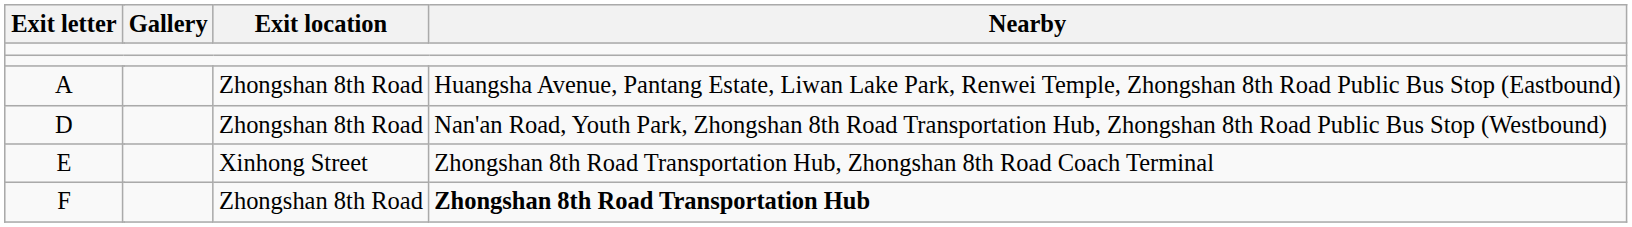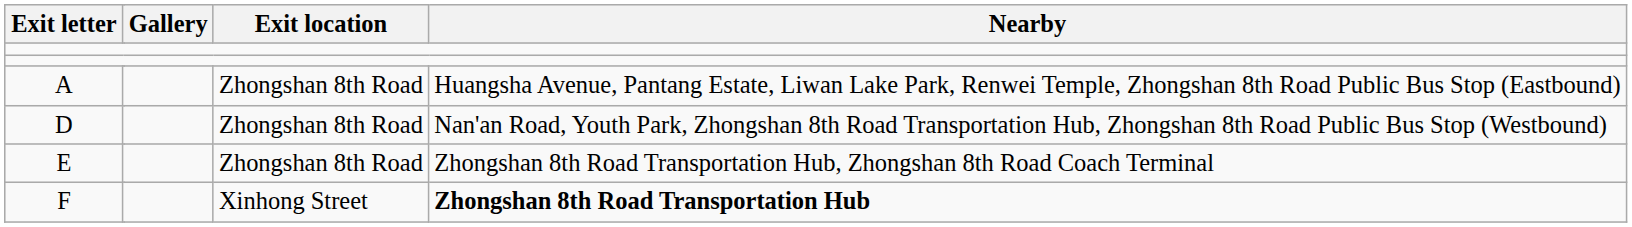E | Exit location: Xinhong Street -> Zhongshan 8th Road
F | Exit location: Zhongshan 8th Road -> Xinhong Street
